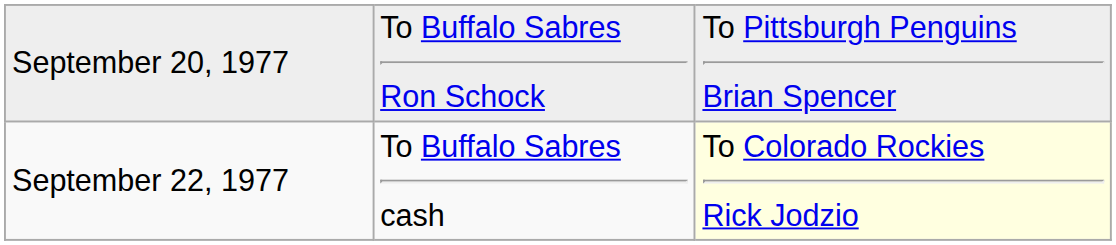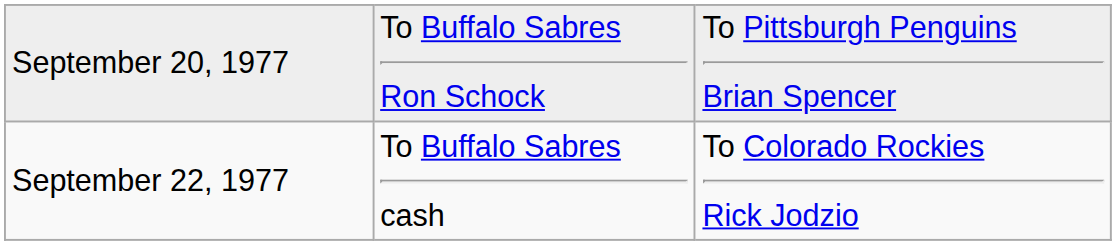September 22, 1977 | column 3: lightyellow background -> no background
